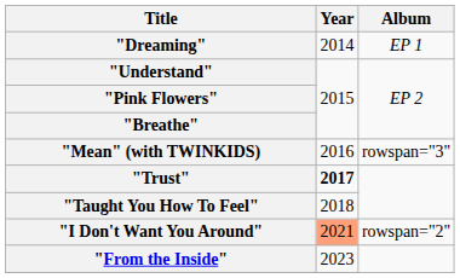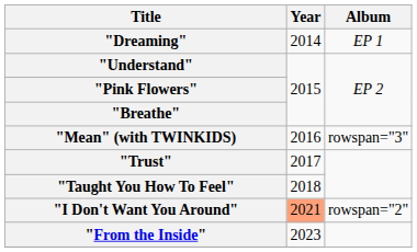"Trust" | Year: bold -> normal
